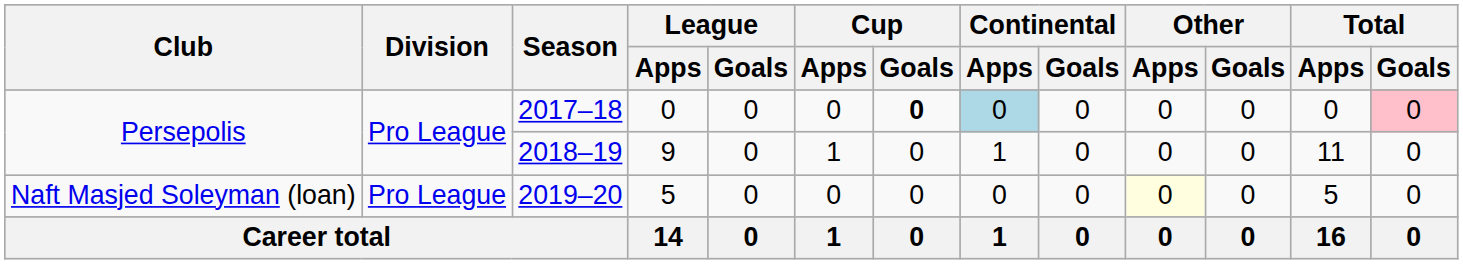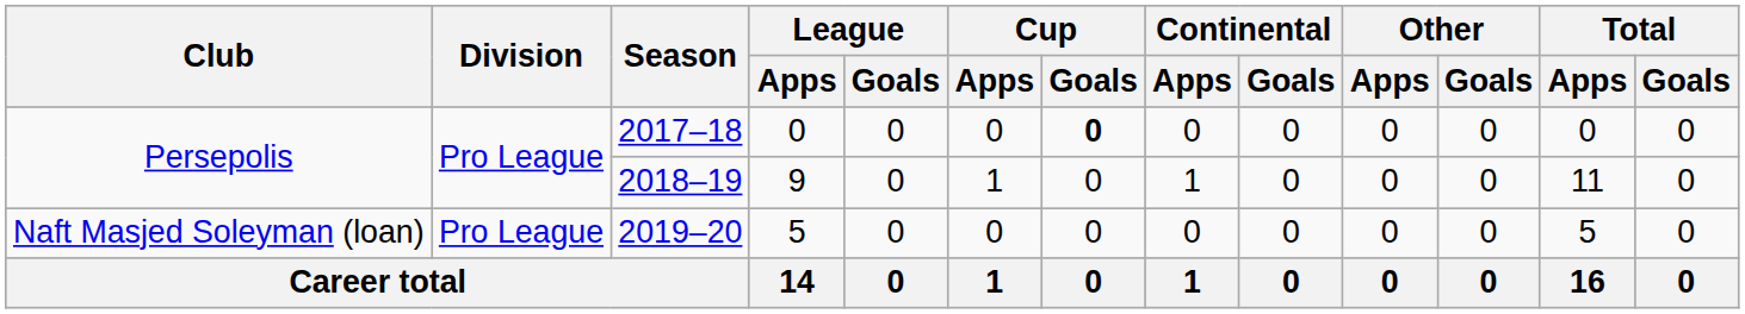2017–18 | Continental / Apps: lightblue background -> no background
2017–18 | Total / Goals: pink background -> no background
2019–20 | Other / Apps: lightyellow background -> no background
